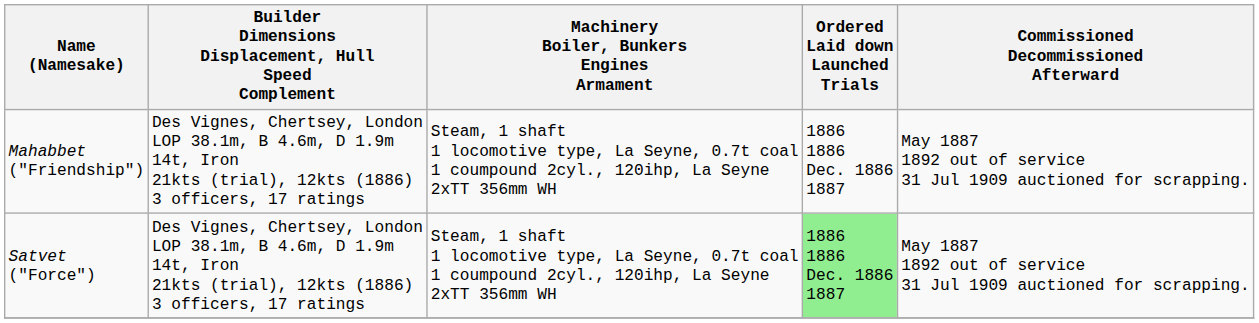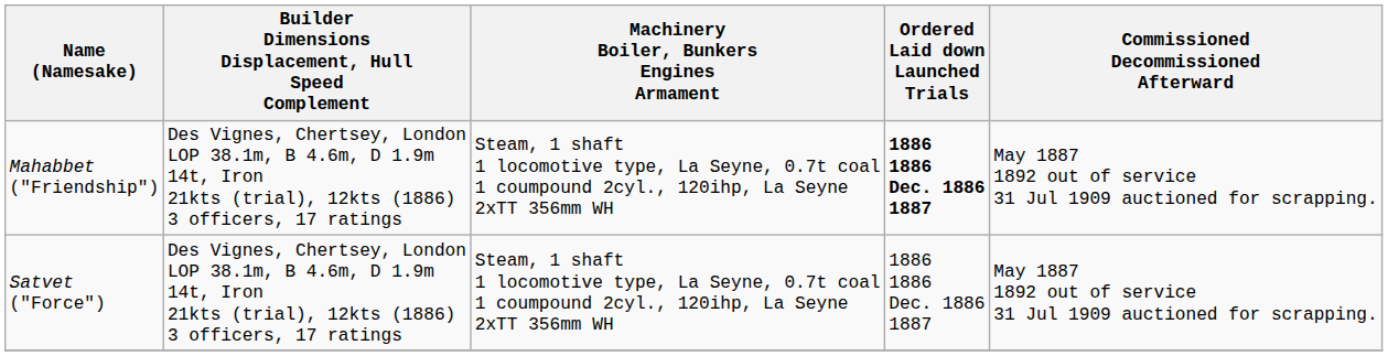Mahabbet ("Friendship") | Ordered Laid down Launched Trials: normal -> bold
Satvet ("Force") | Ordered Laid down Launched Trials: lightgreen background -> no background
